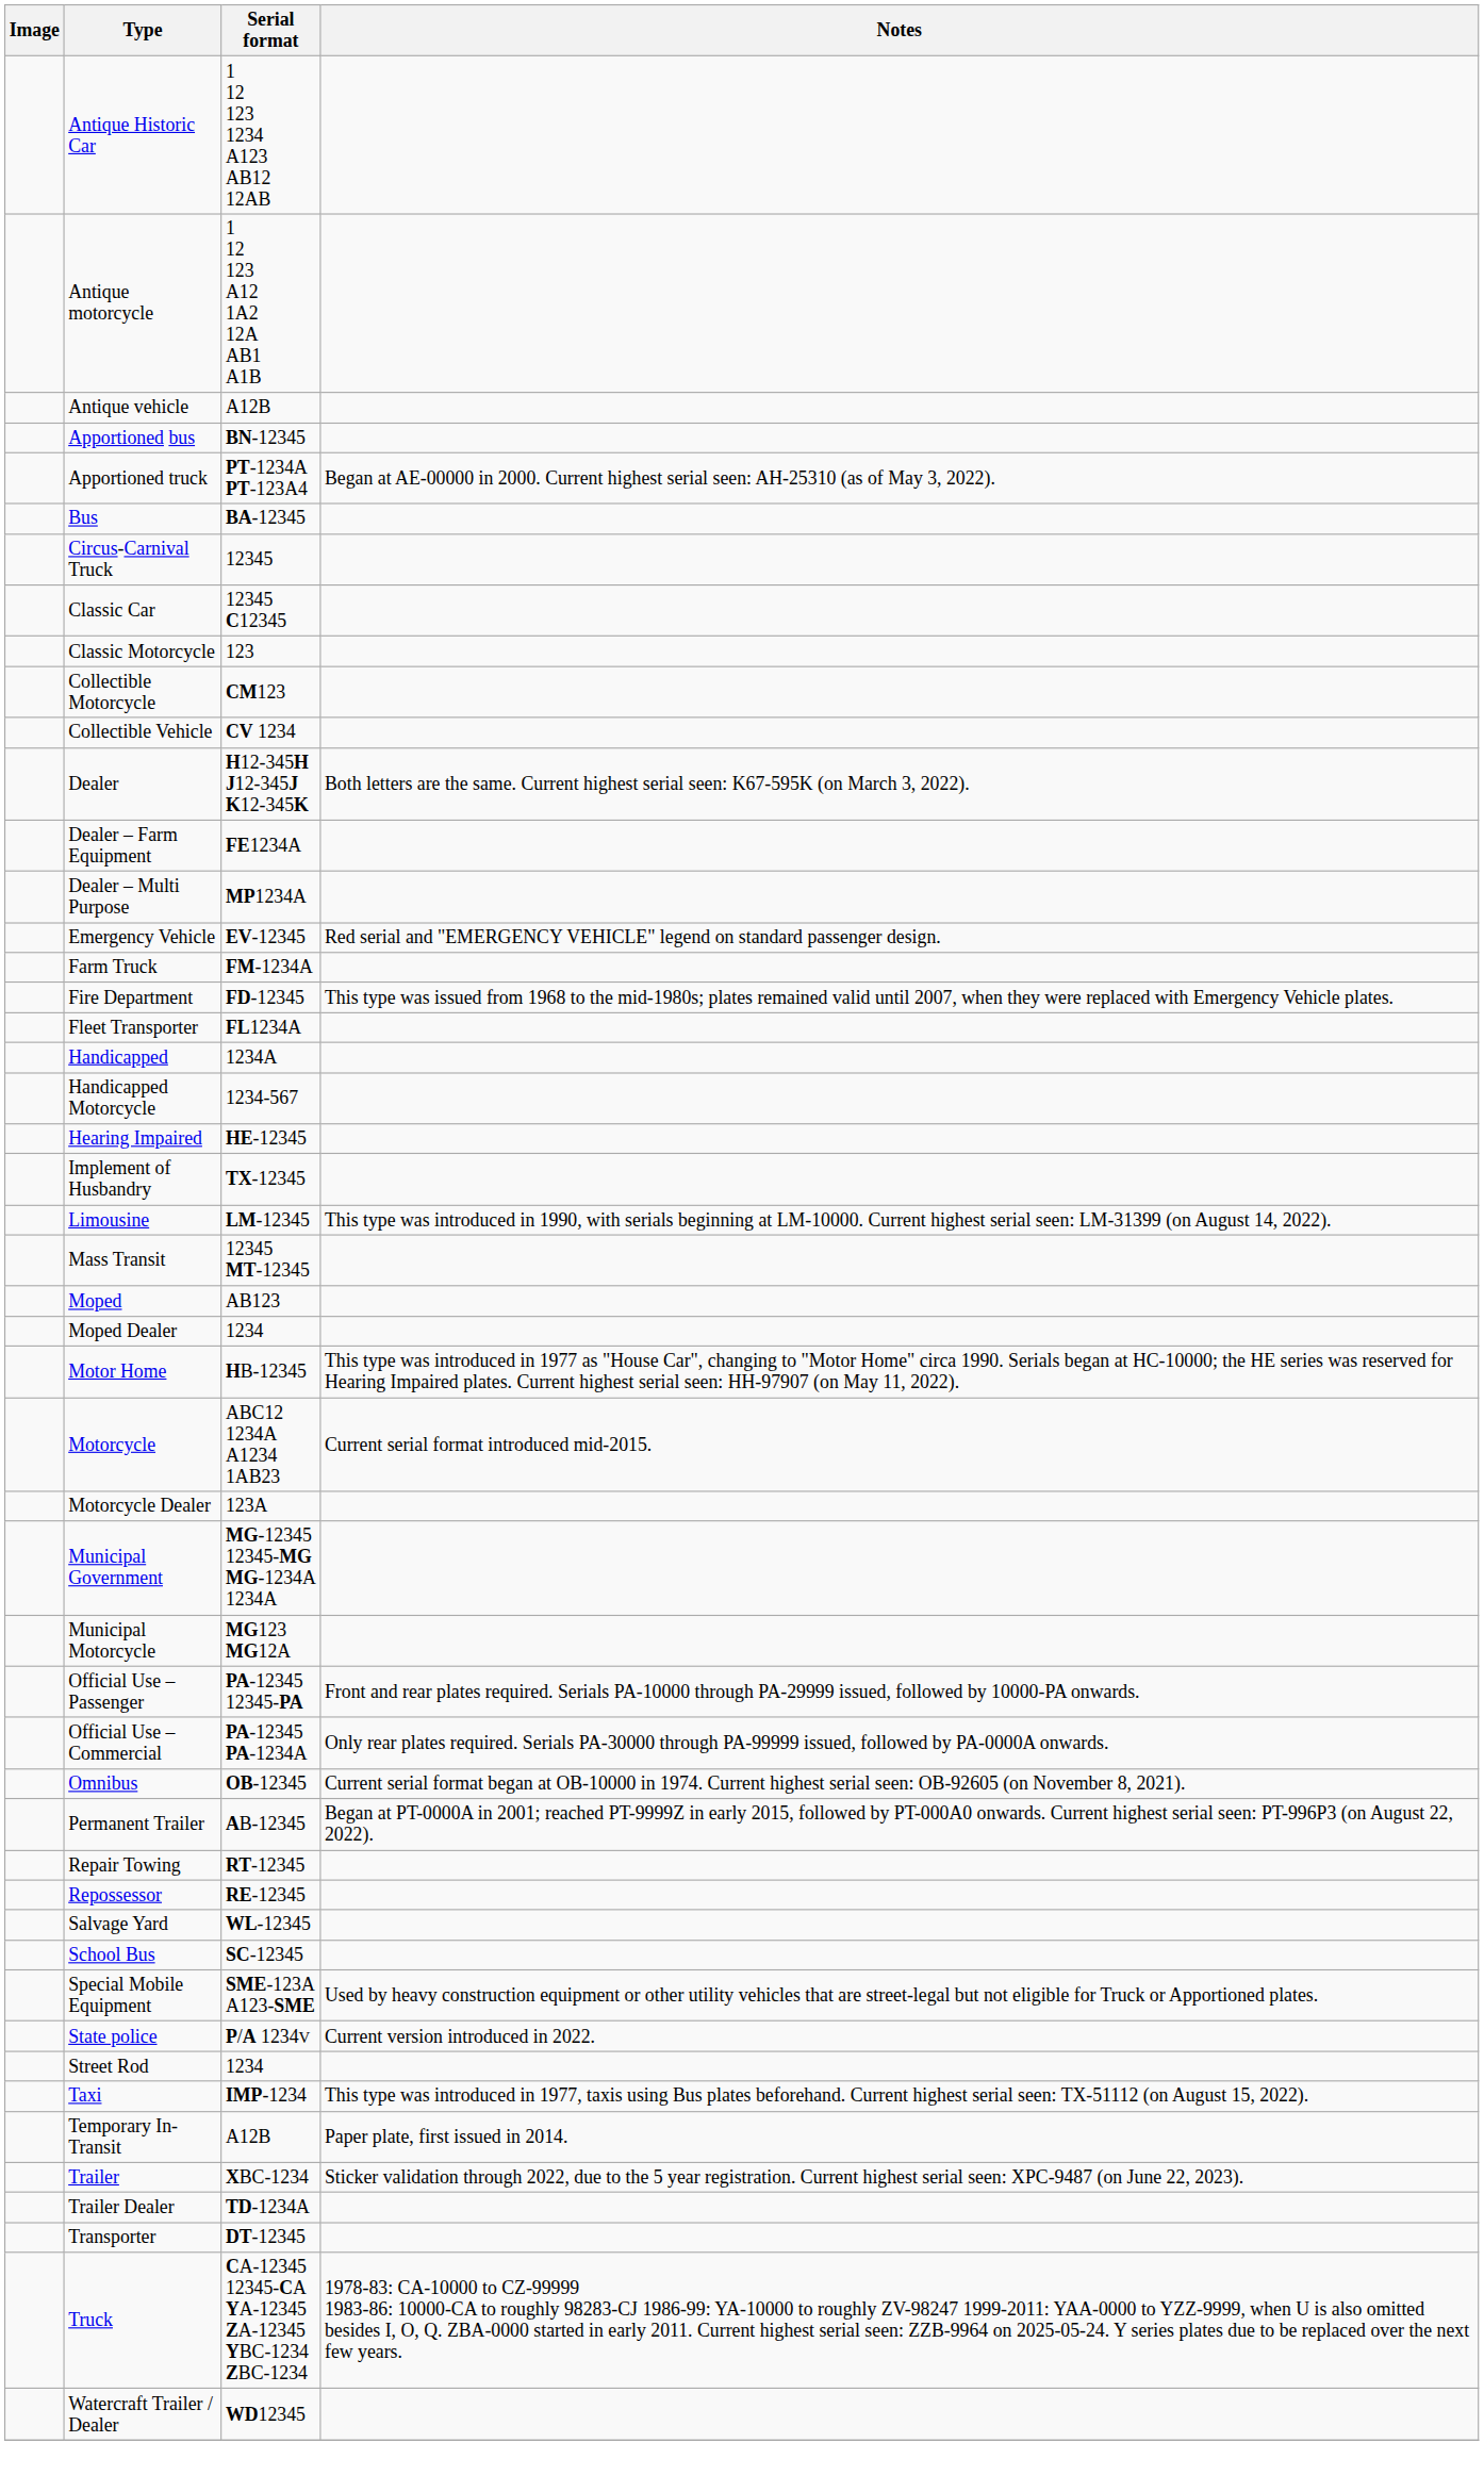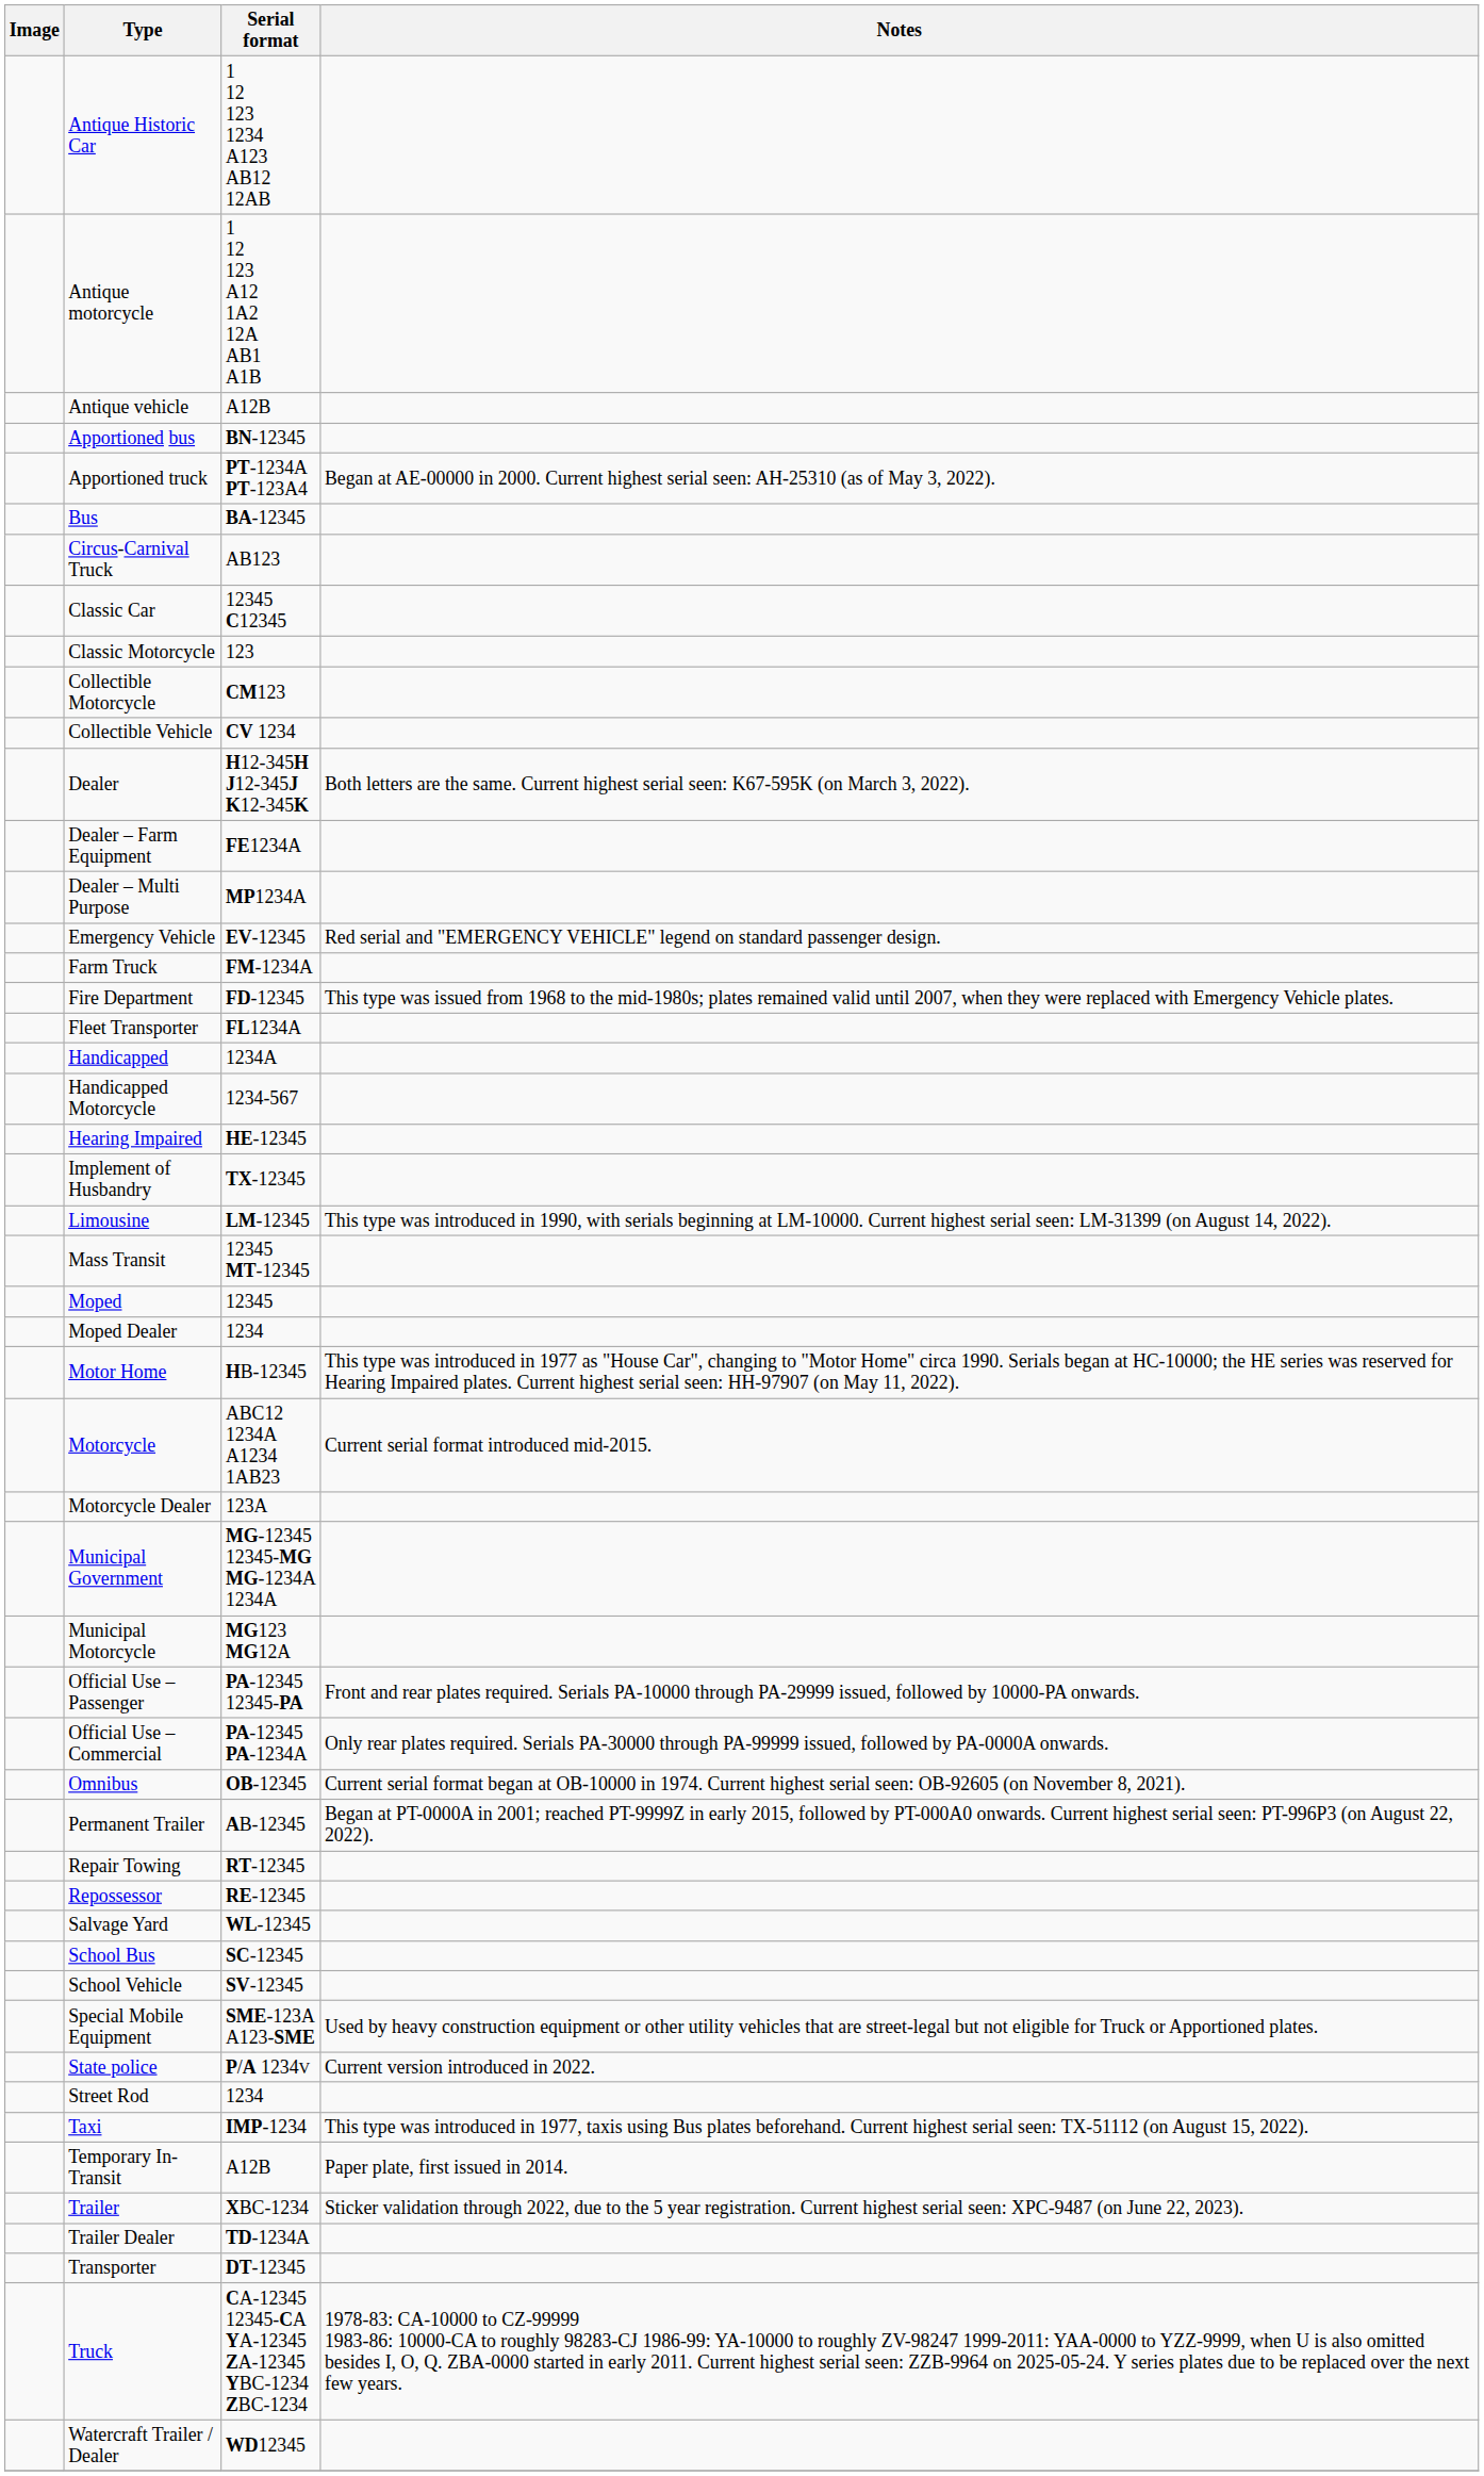Circus-Carnival Truck | Serial format: 12345 -> AB123
Moped | Serial format: AB123 -> 12345
+ row: School Vehicle | SV-12345
